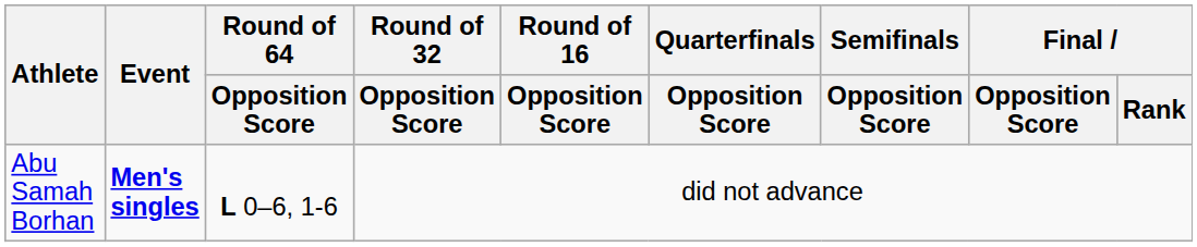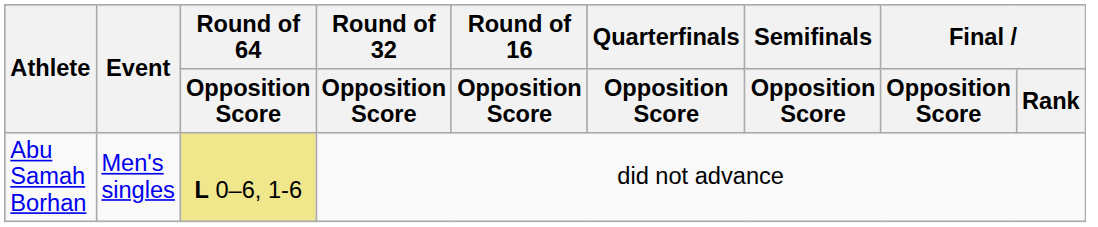Abu Samah Borhan | Event: bold -> normal
Abu Samah Borhan | Round of 64 / Opposition Score: no background -> khaki background
